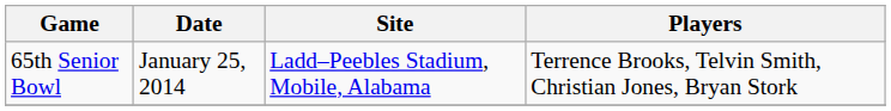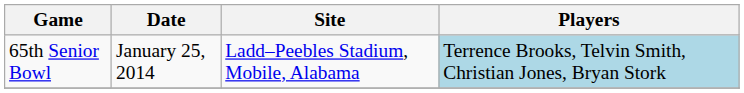65th Senior Bowl | Players: no background -> lightblue background
